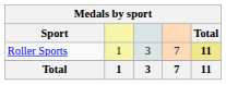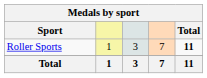Roller Sports | Total: khaki background -> no background
